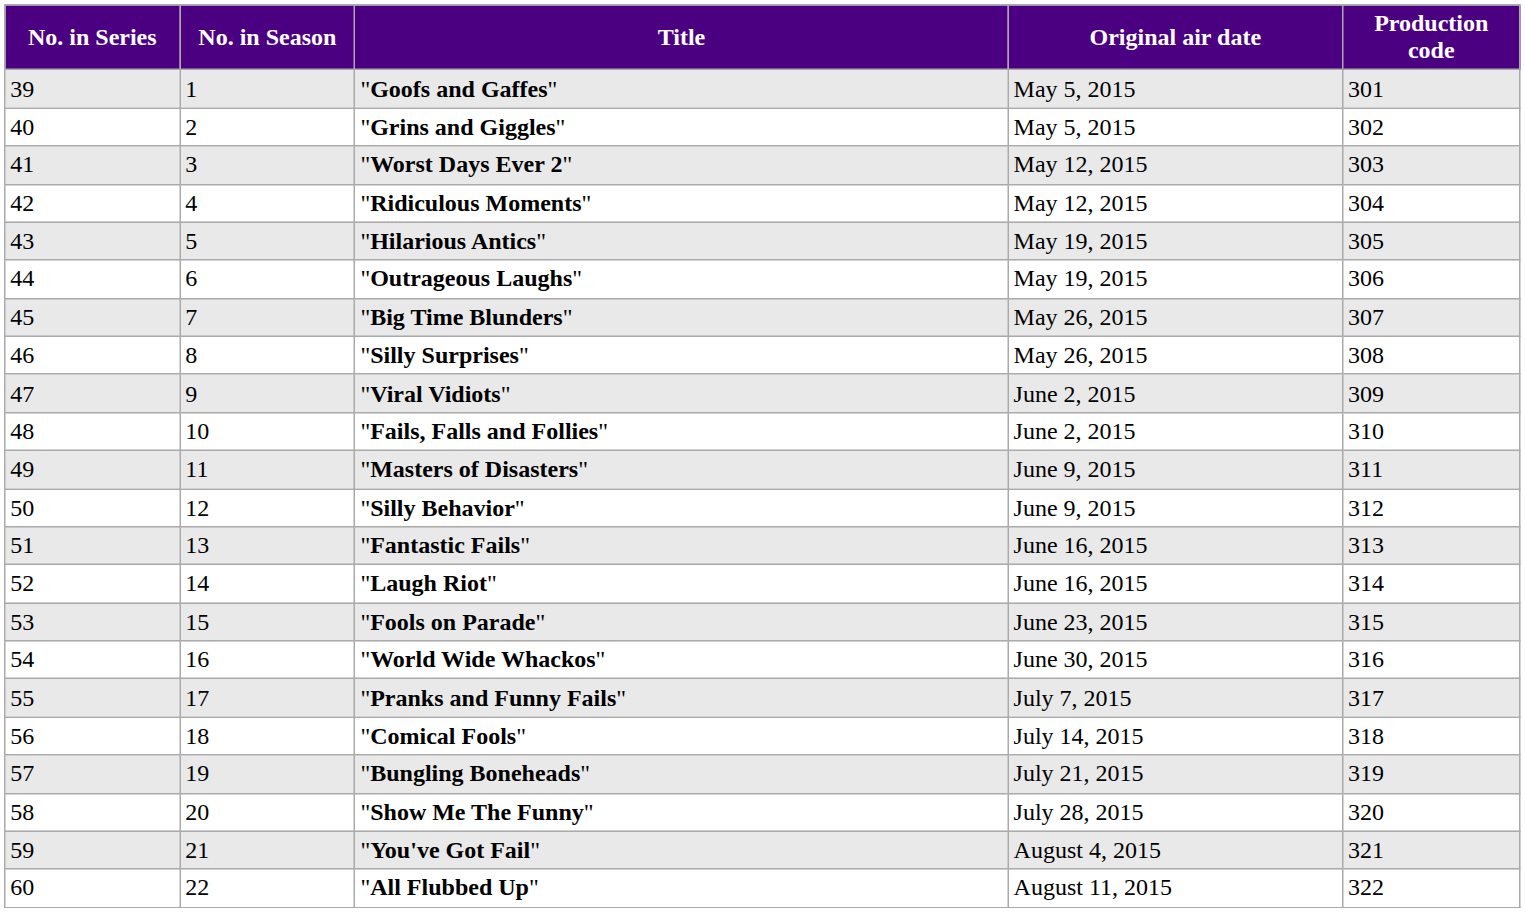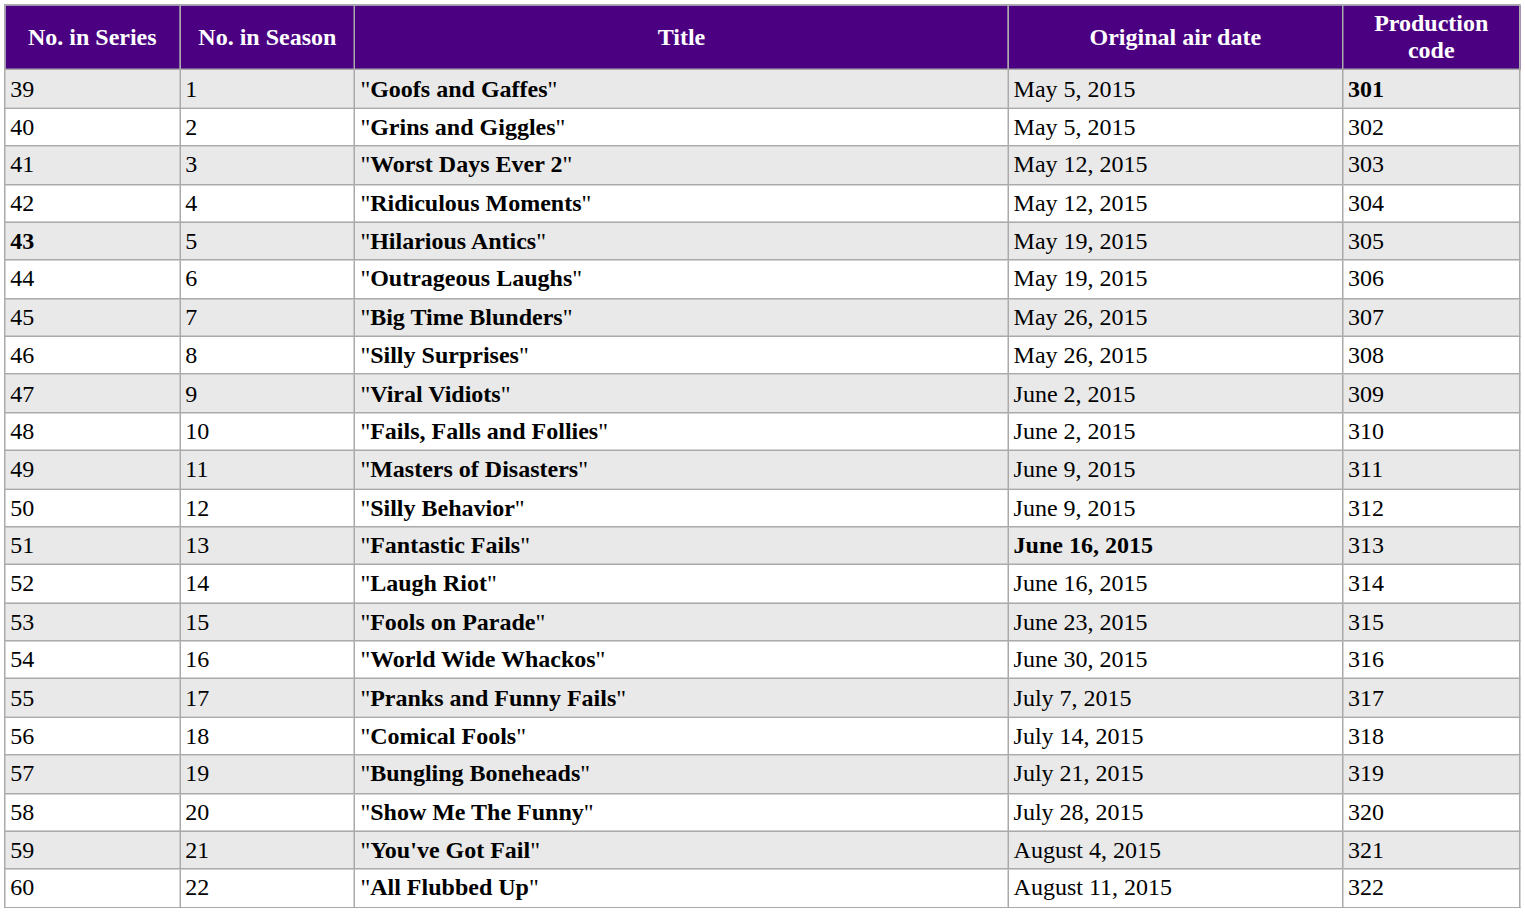"Goofs and Gaffes" | Production code: normal -> bold
"Hilarious Antics" | No. in Series: normal -> bold
"Fantastic Fails" | Original air date: normal -> bold
